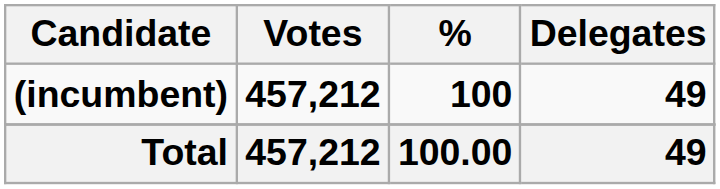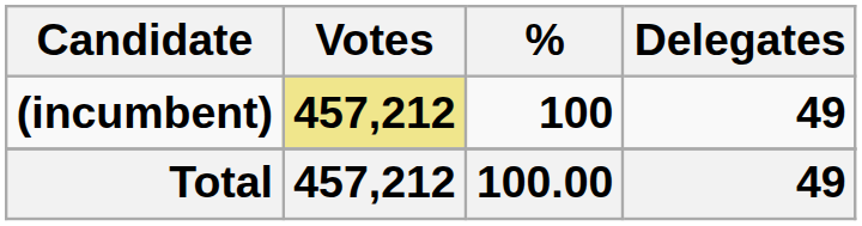(incumbent) | Votes: no background -> khaki background
